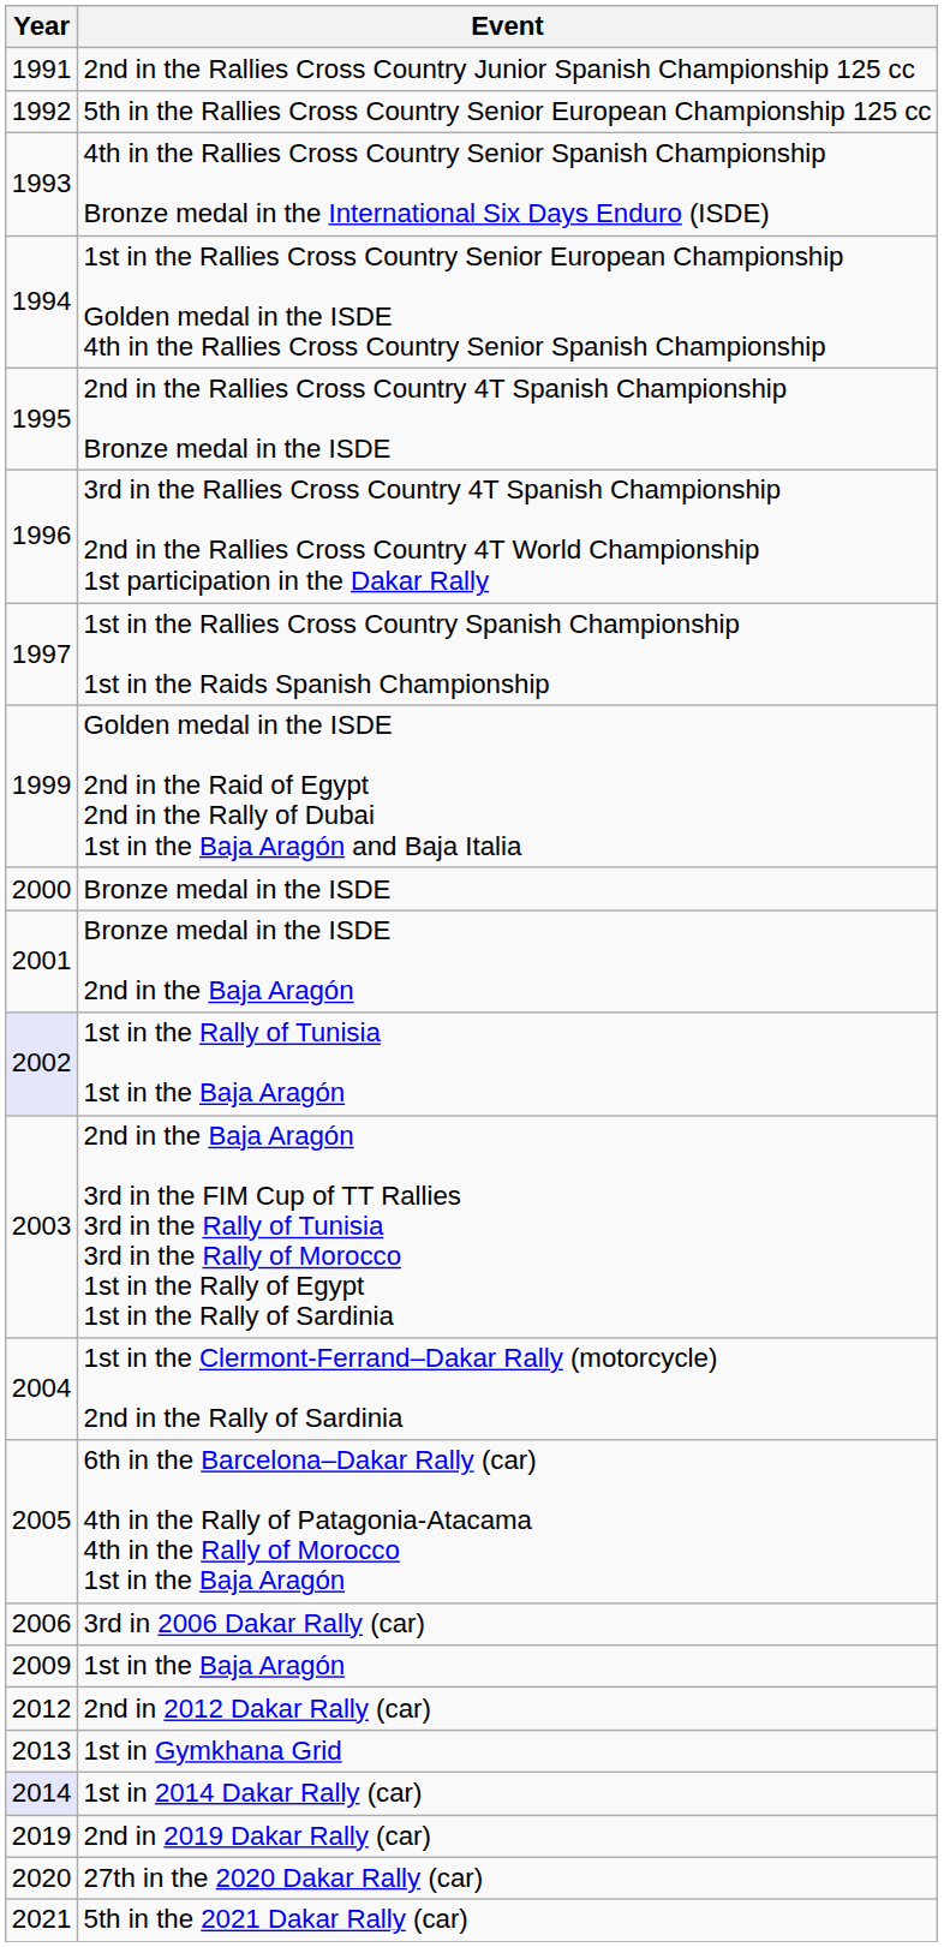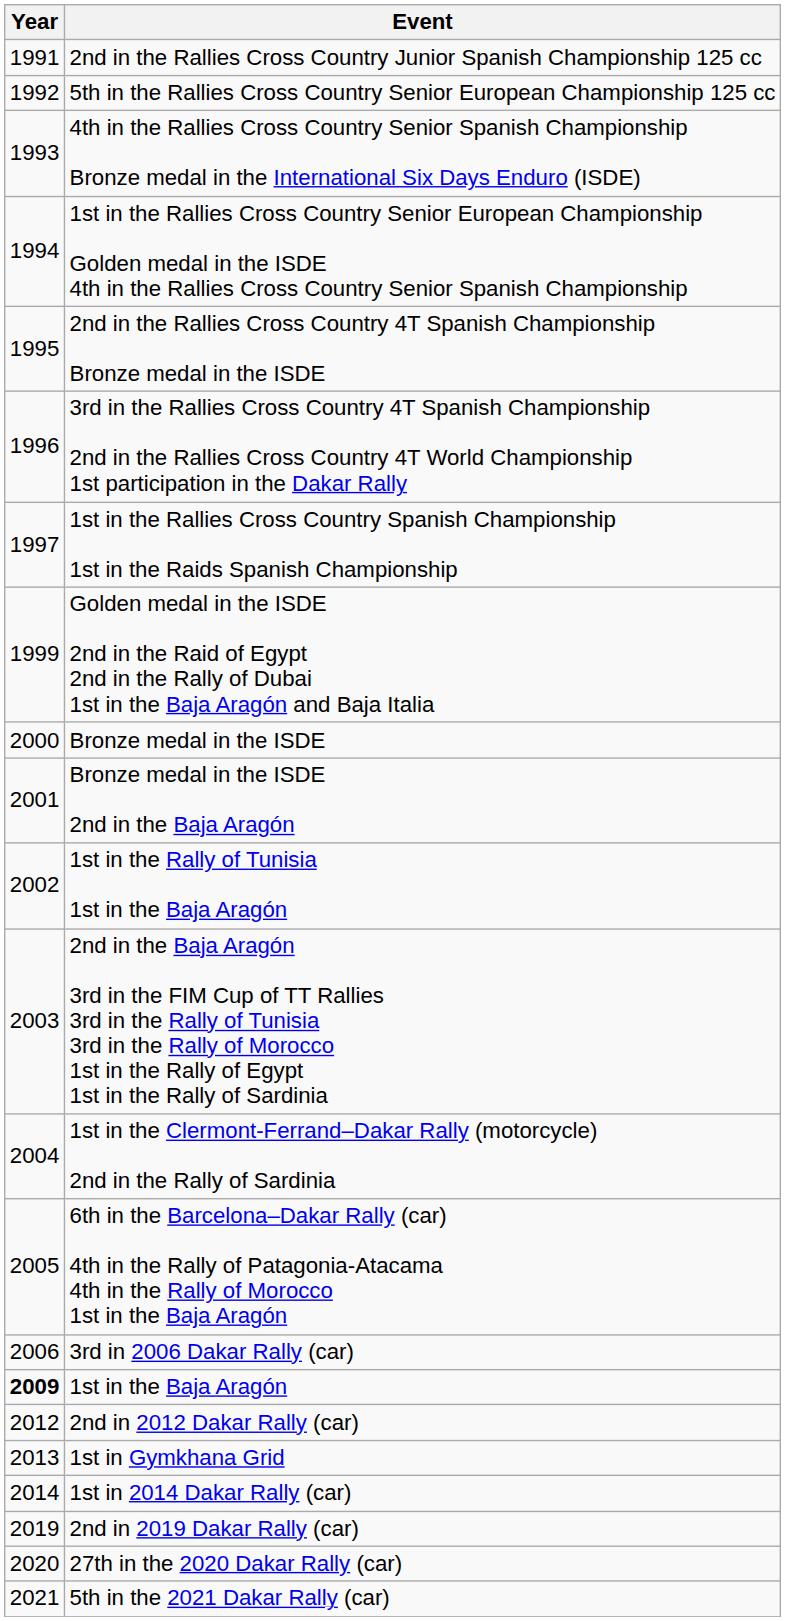1st in the Rally of Tunisia 1st in the Baja Aragón | Year: lavender background -> no background
1st in the Baja Aragón | Year: normal -> bold
1st in 2014 Dakar Rally (car) | Year: lavender background -> no background
